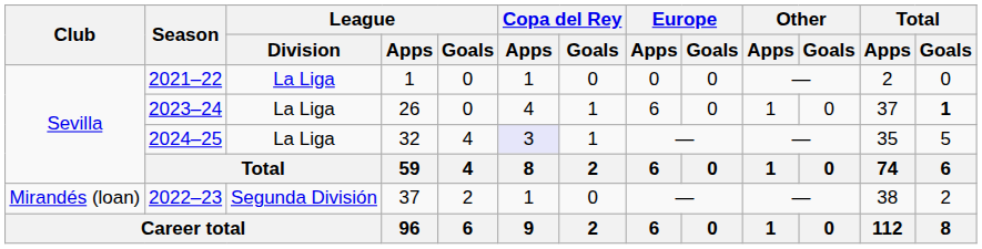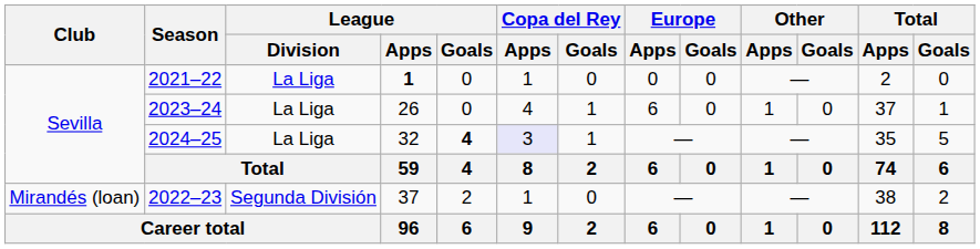2021–22 | League / Apps: normal -> bold
2023–24 | Total / Goals: bold -> normal
2024–25 | League / Goals: normal -> bold
